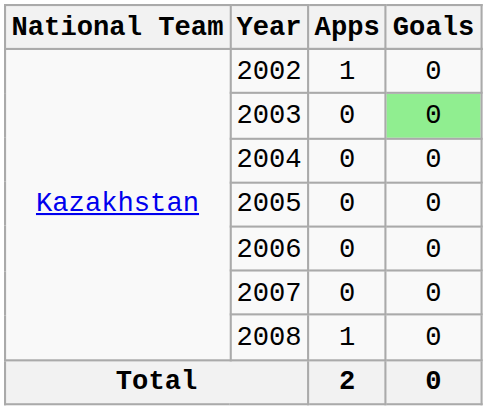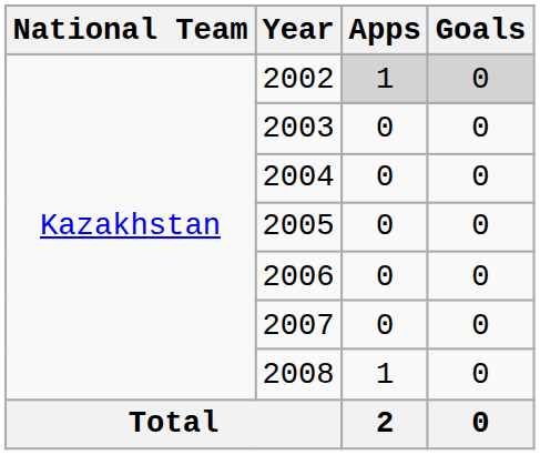2002 | Apps: no background -> lightgrey background
2002 | Goals: no background -> lightgrey background
2003 | Goals: lightgreen background -> no background
